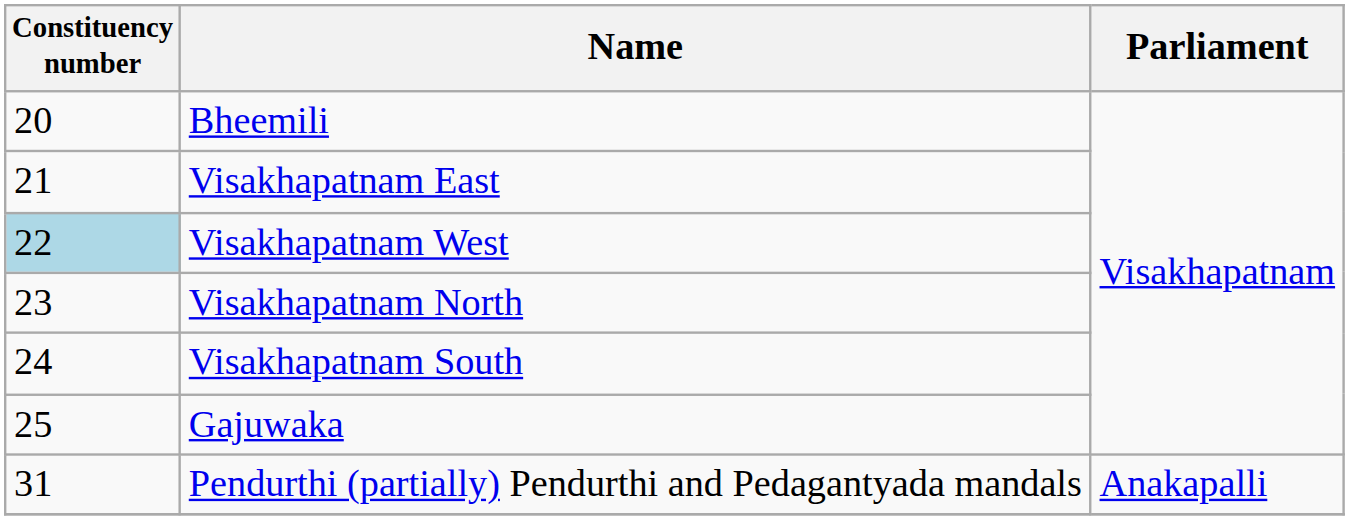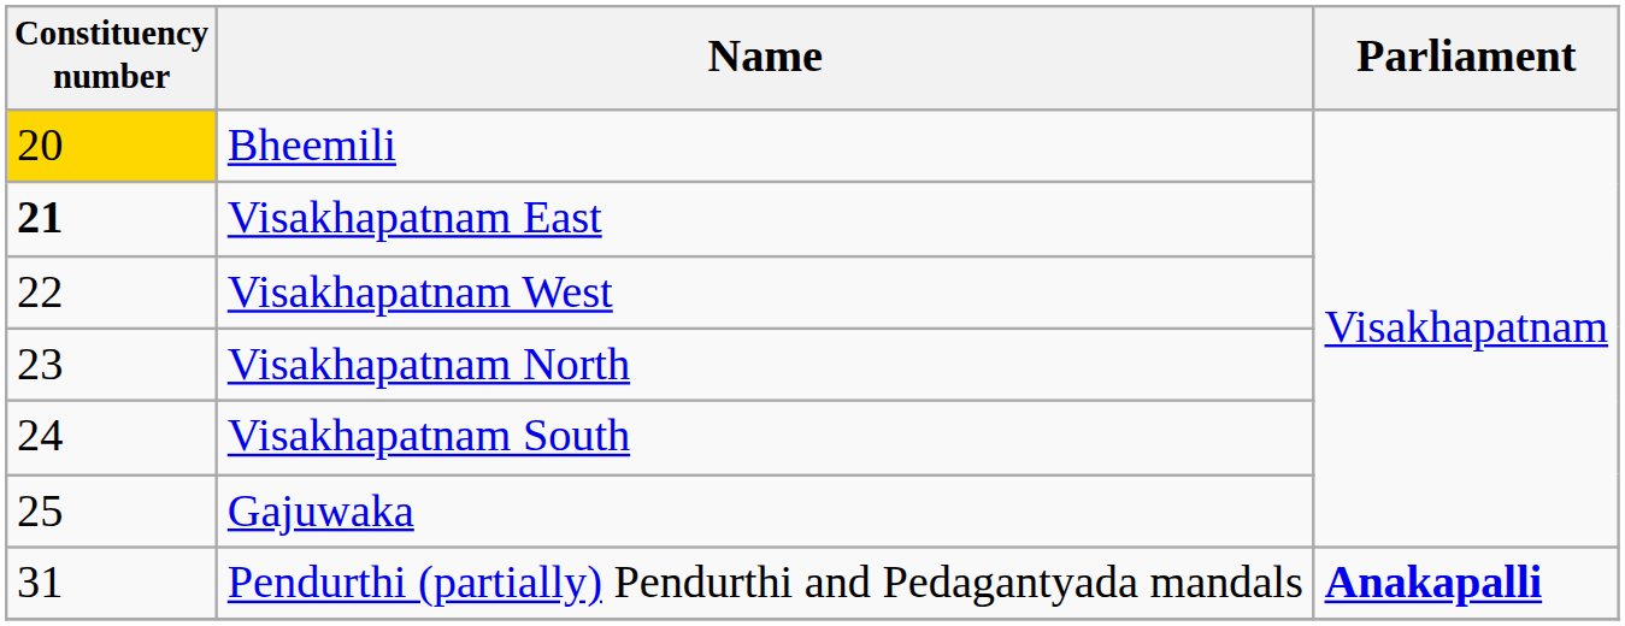Bheemili | Constituency number: no background -> gold background
Visakhapatnam East | Constituency number: normal -> bold
Visakhapatnam West | Constituency number: lightblue background -> no background
Pendurthi (partially) Pendurthi and Pedagantyada mandals | Parliament: normal -> bold
